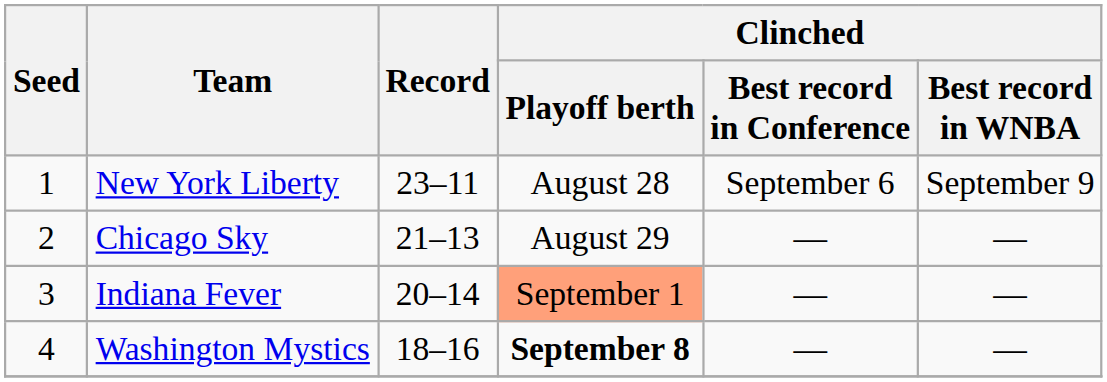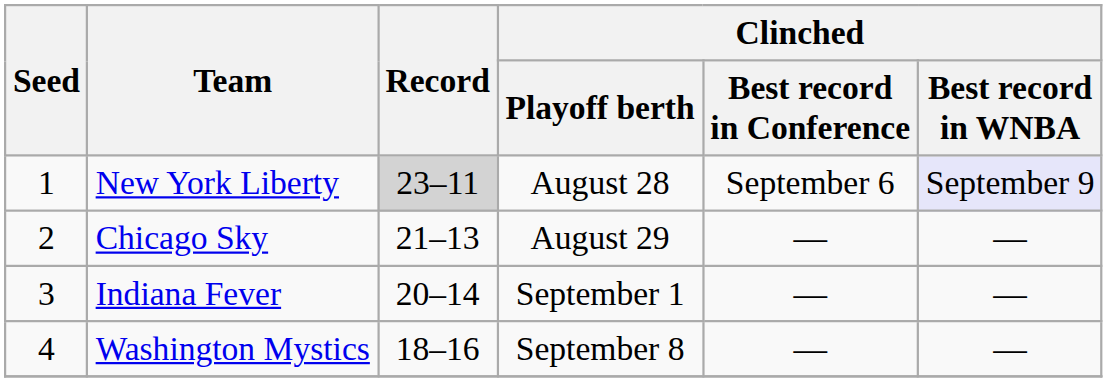New York Liberty | Record: no background -> lightgrey background
New York Liberty | Clinched / Best record in WNBA: no background -> lavender background
Indiana Fever | Clinched / Playoff berth: lightsalmon background -> no background
Washington Mystics | Clinched / Playoff berth: bold -> normal
